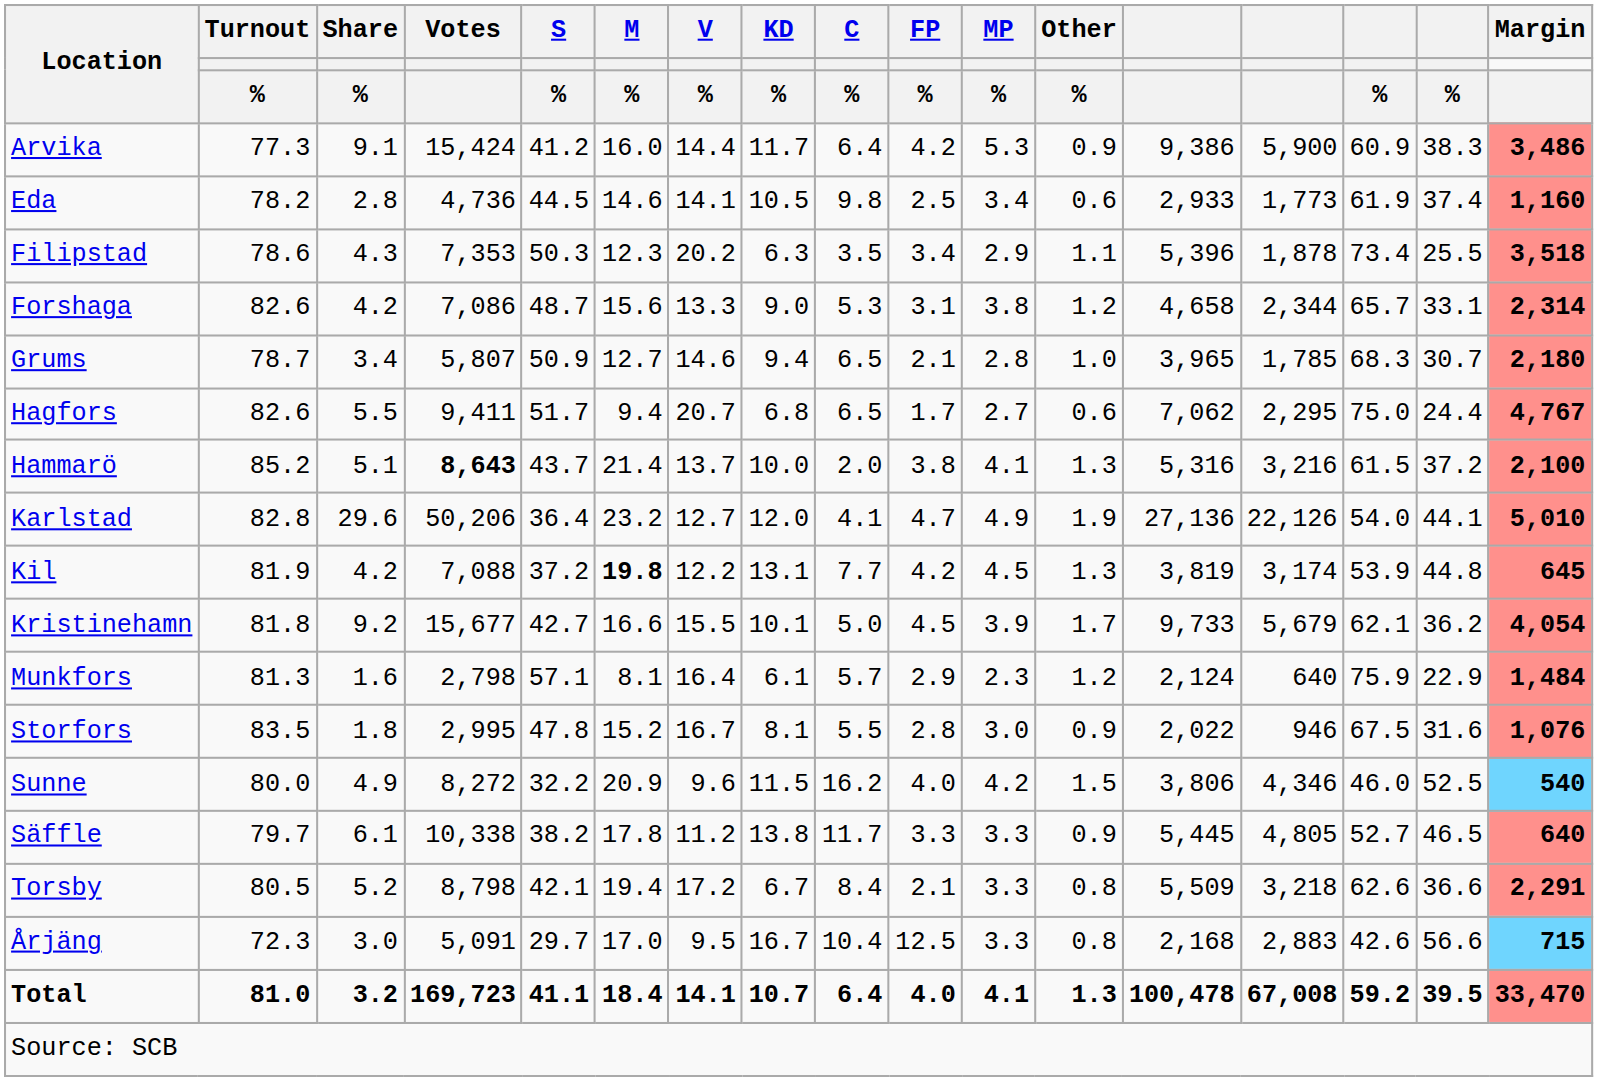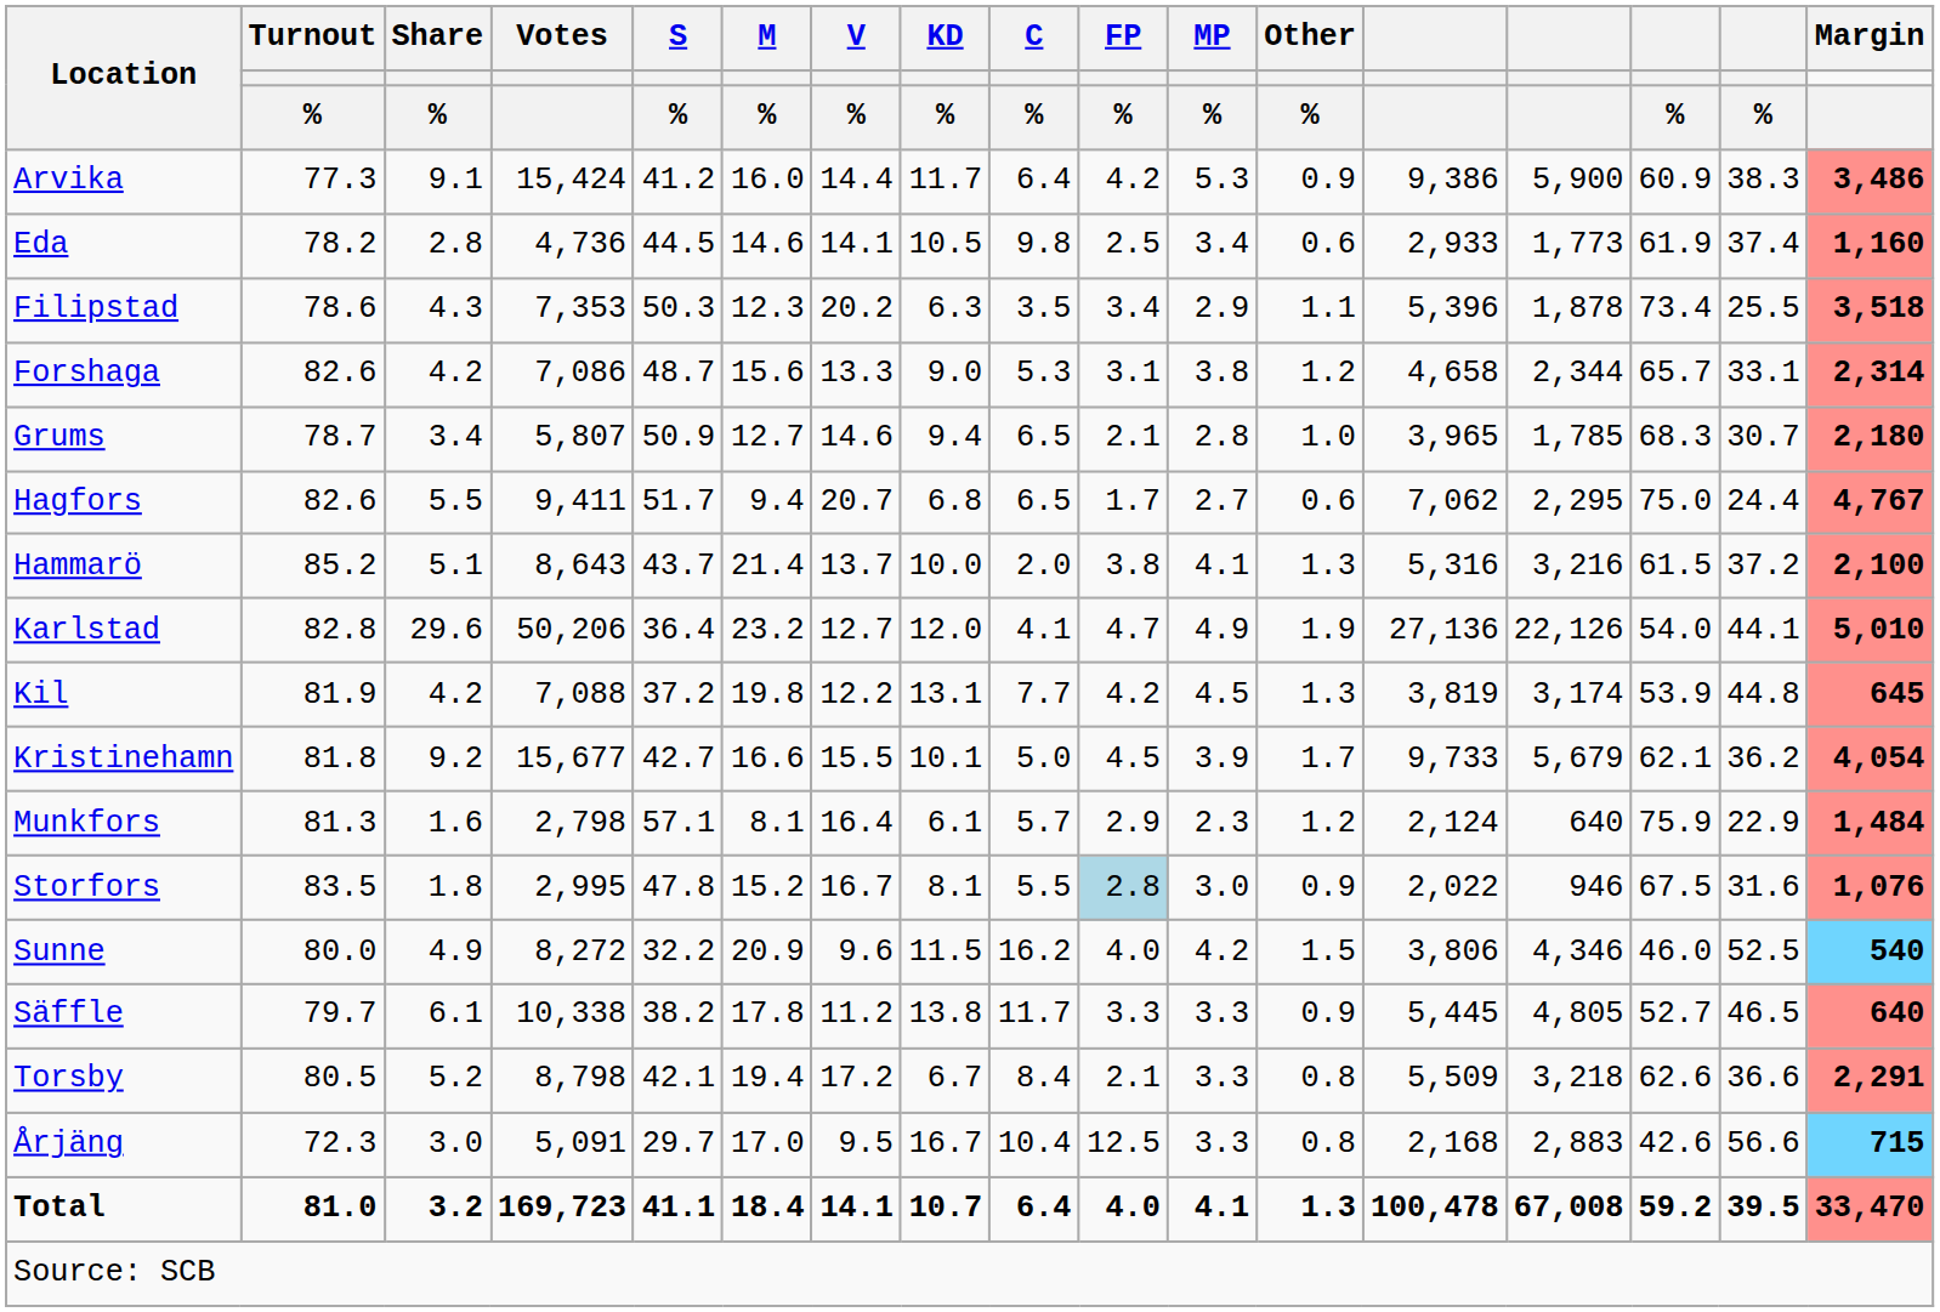Hammarö | Votes: bold -> normal
Kil | M / %: bold -> normal
Storfors | FP / %: no background -> lightblue background
